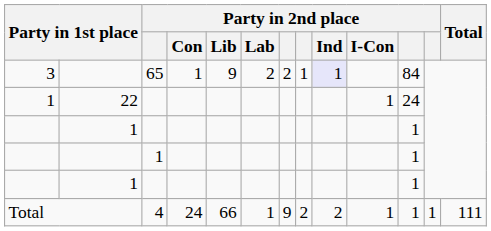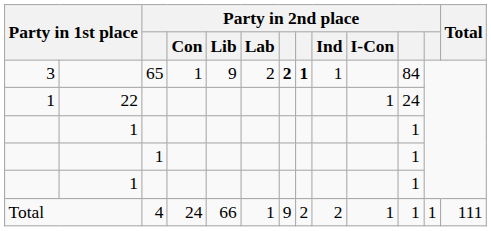3 | column 7: normal -> bold
3 | column 8: normal -> bold
3 | Party in 2nd place / Ind: lavender background -> no background
